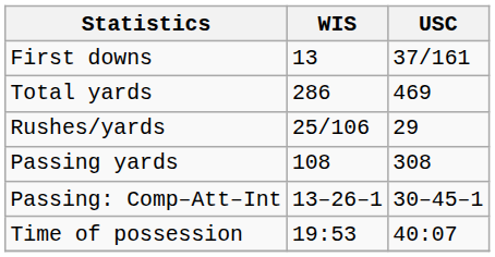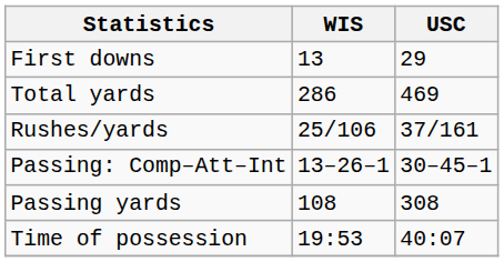First downs | USC: 37/161 -> 29
Rushes/yards | USC: 29 -> 37/161
rows swapped: Passing yards <-> Passing: Comp–Att–Int
